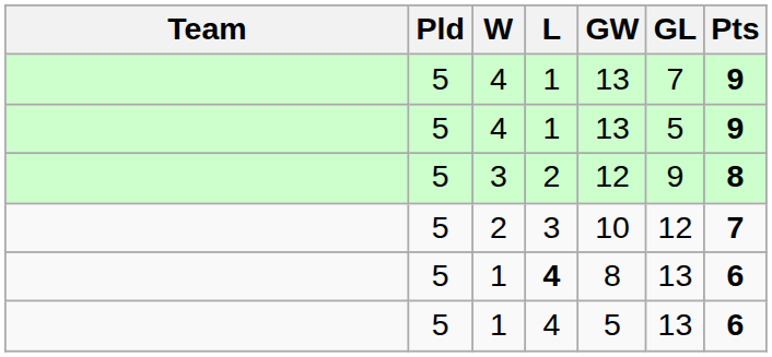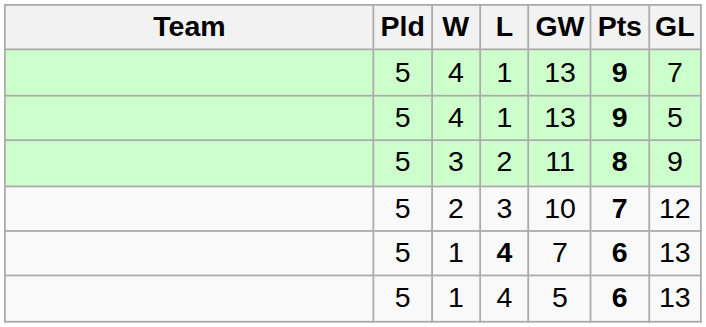columns swapped: GL <-> Pts
row 4 | GW: 12 -> 11
row 6 | GW: 8 -> 7
